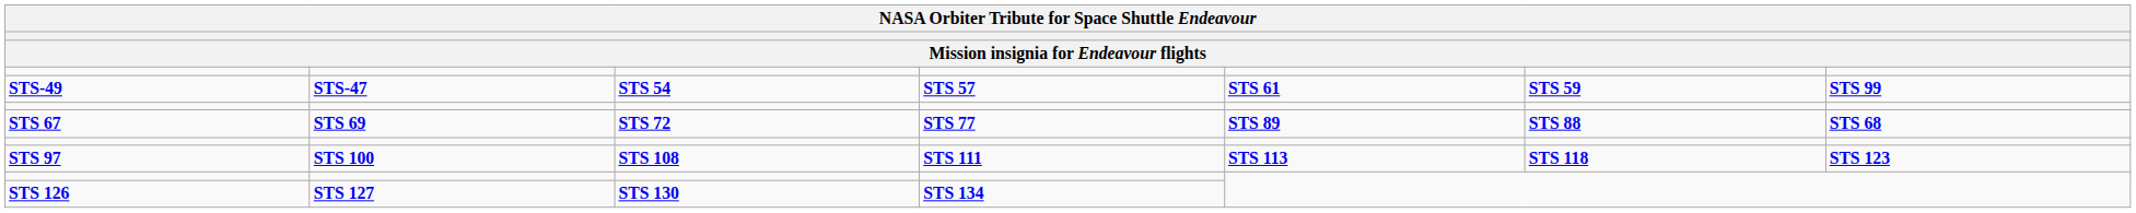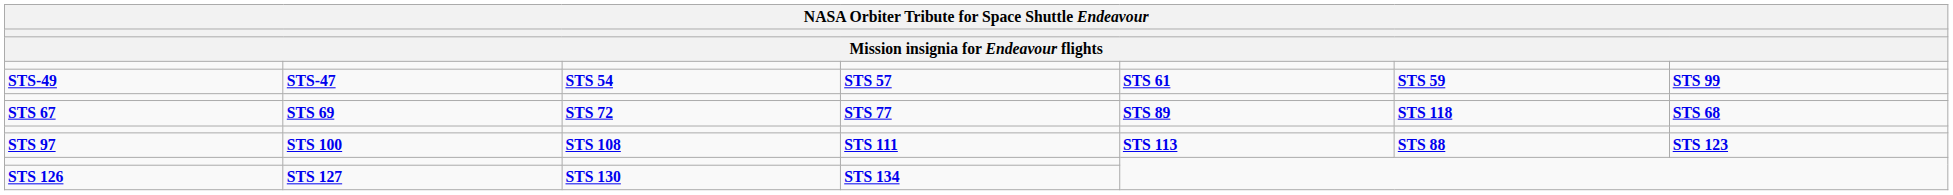STS 67 | column 6: STS 88 -> STS 118
STS 97 | column 6: STS 118 -> STS 88
